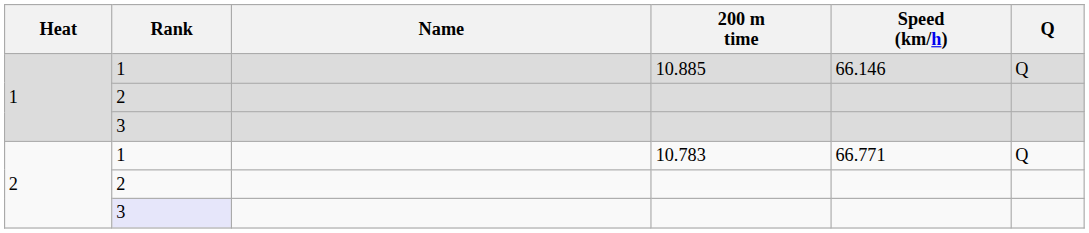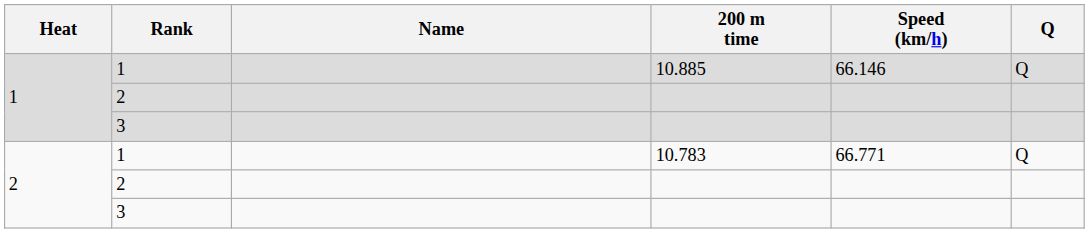2 / 3 | Rank: lavender background -> no background
